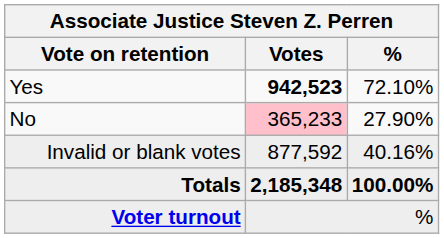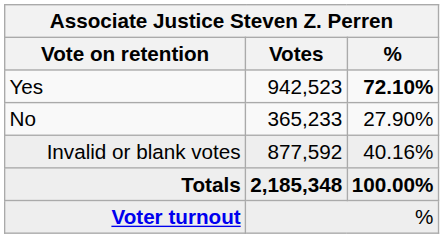Yes | Votes: bold -> normal
Yes | %: normal -> bold
No | Votes: pink background -> no background
